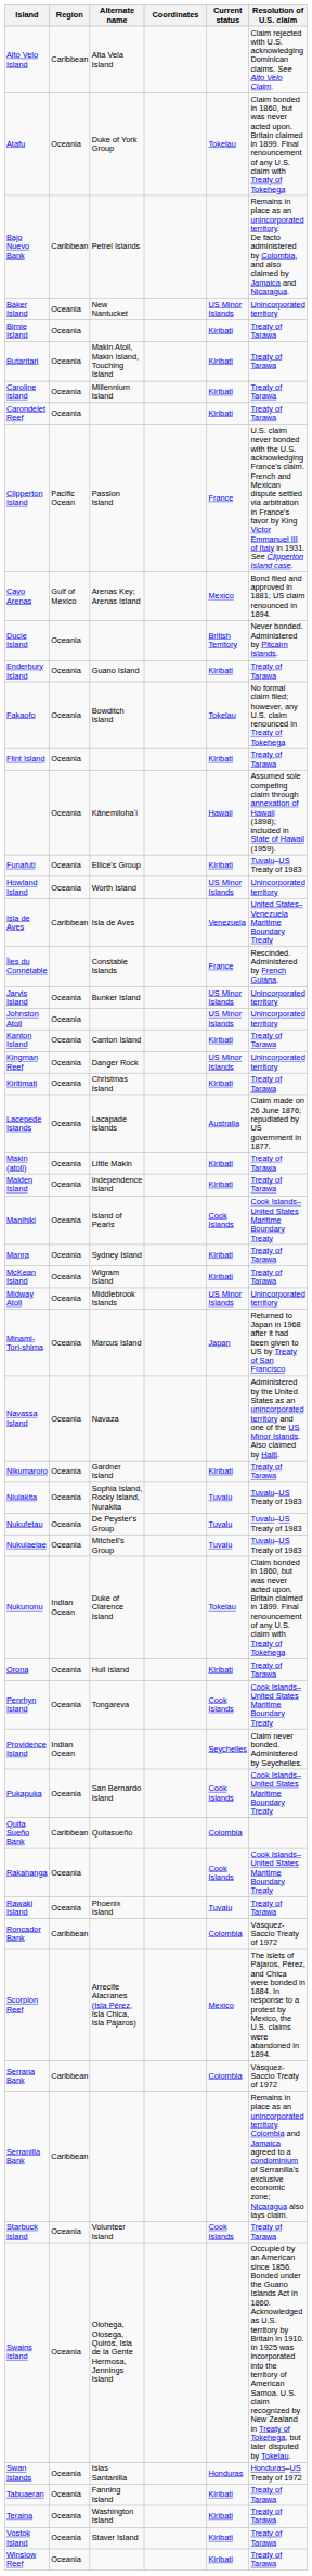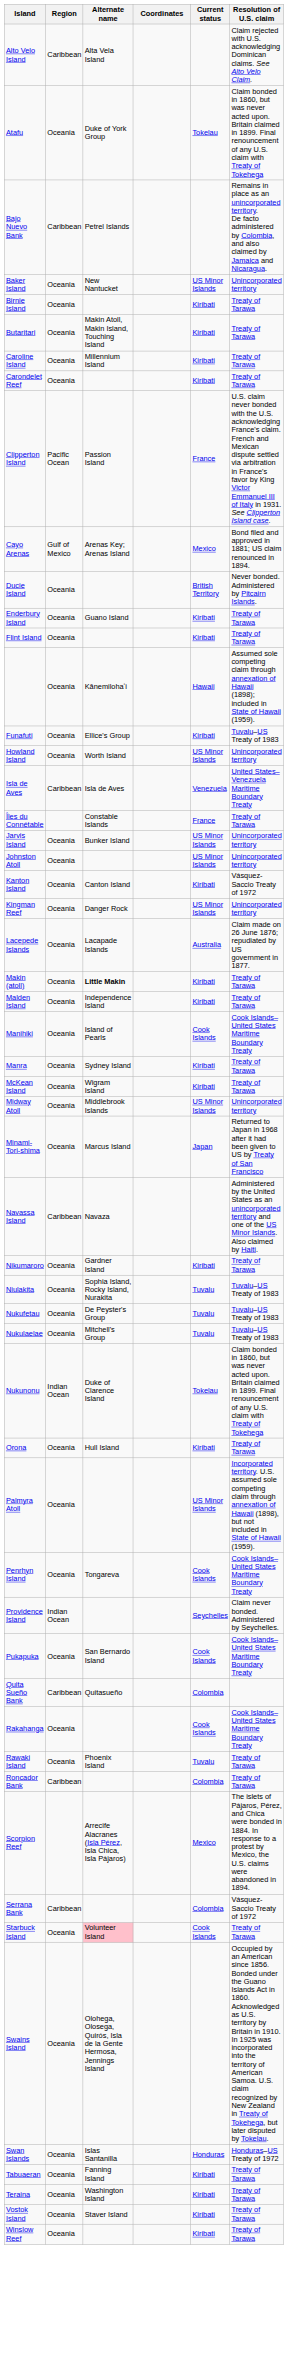- row: Fakaofo | Oceania | Bowditch Island | Tokelau | No formal claim filed; however, any U.S. claim renounced in Treaty of Tokehega
Îles du Connétable | Resolution of U.S. claim: Rescinded. Administered by French Guiana. -> Treaty of Tarawa
Kanton Island | Resolution of U.S. claim: Treaty of Tarawa -> Vásquez-Saccio Treaty of 1972
- row: Kiritimati | Oceania | Christmas Island | Kiribati | Treaty of Tarawa
Makin (atoll) | Alternate name: normal -> bold
Navassa Island | Region: Oceania -> Caribbean
+ row: Palmyra Atoll | Oceania | US Minor Islands | Incorporated territory. U.S. assumed sole competing claim through annexation of Hawaii (1898), but not included in State of Hawaii (1959).
Roncador Bank | Resolution of U.S. claim: Vásquez-Saccio Treaty of 1972 -> Treaty of Tarawa
- row: Serranilla Bank | Caribbean | Remains in place as an unincorporated territory. Colombia and Jamaica agreed to a condominium of Serranilla's exclusive economic zone; Nicaragua also lays claim.
Starbuck Island | Alternate name: no background -> pink background
